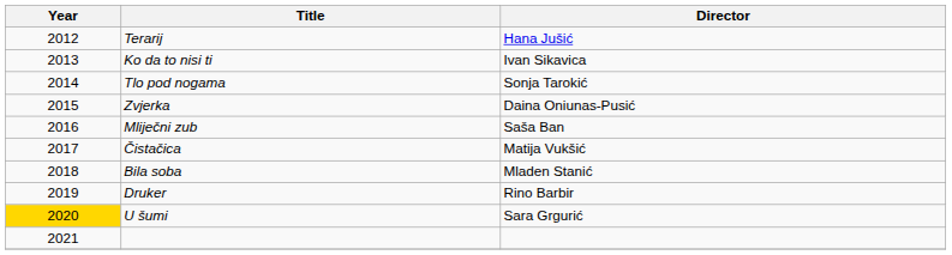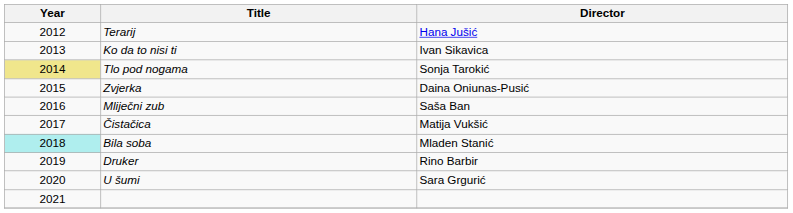Tlo pod nogama | Year: no background -> khaki background
Bila soba | Year: no background -> paleturquoise background
U šumi | Year: gold background -> no background
